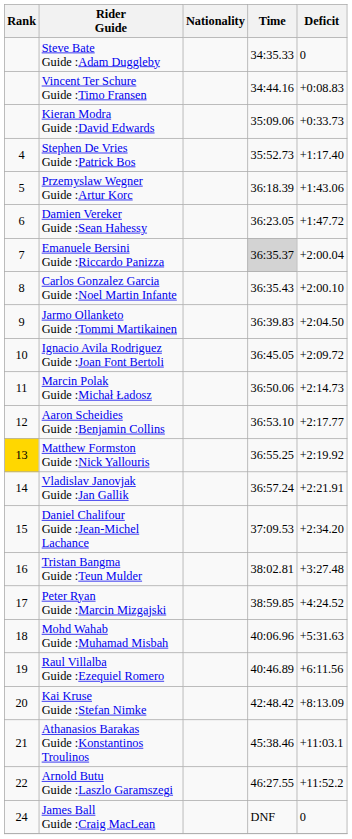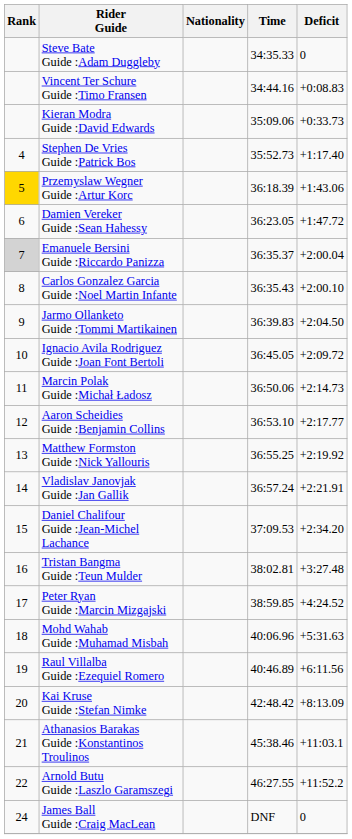Przemyslaw Wegner Guide :Artur Korc | Rank: no background -> gold background
Emanuele Bersini Guide :Riccardo Panizza | Rank: no background -> lightgrey background
Emanuele Bersini Guide :Riccardo Panizza | Time: lightgrey background -> no background
Matthew Formston Guide :Nick Yallouris | Rank: gold background -> no background
